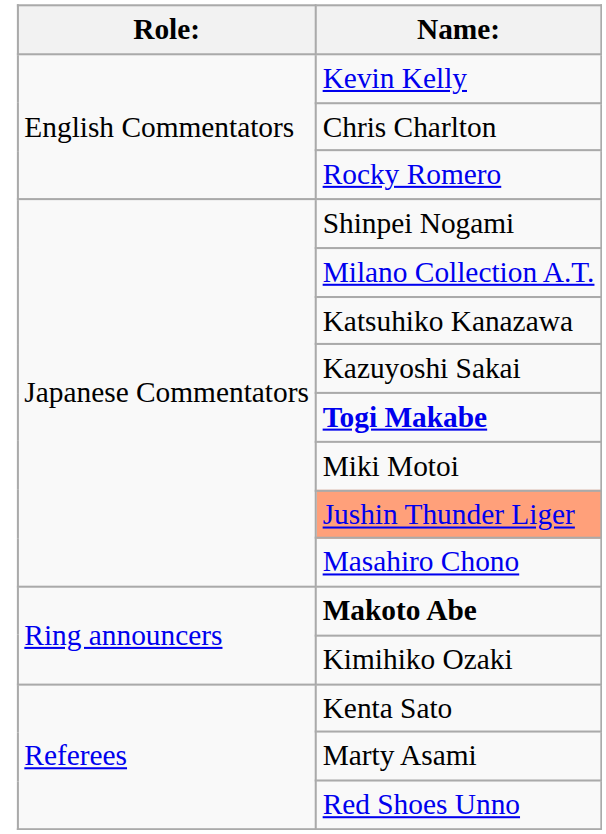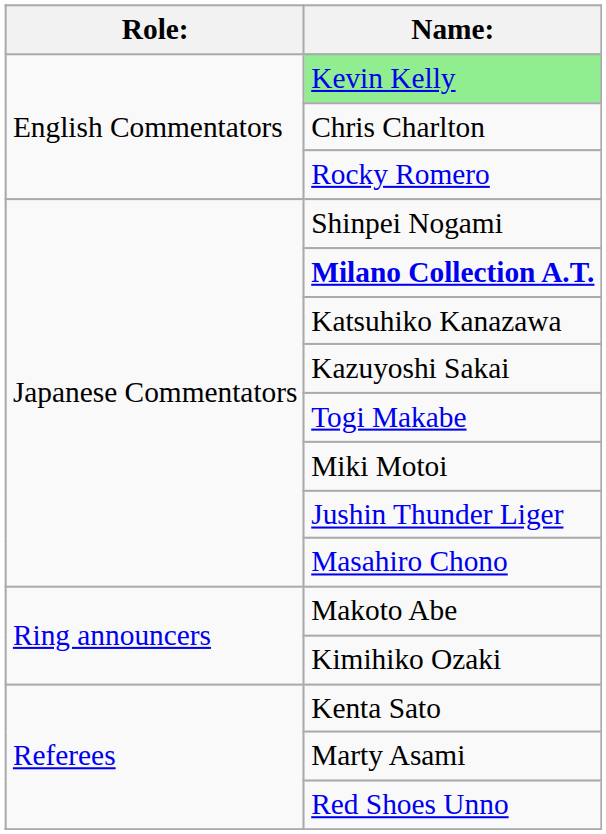Kevin Kelly | Name:: no background -> lightgreen background
Milano Collection A.T. | Name:: normal -> bold
Togi Makabe | Name:: bold -> normal
Jushin Thunder Liger | Name:: lightsalmon background -> no background
Makoto Abe | Name:: bold -> normal
